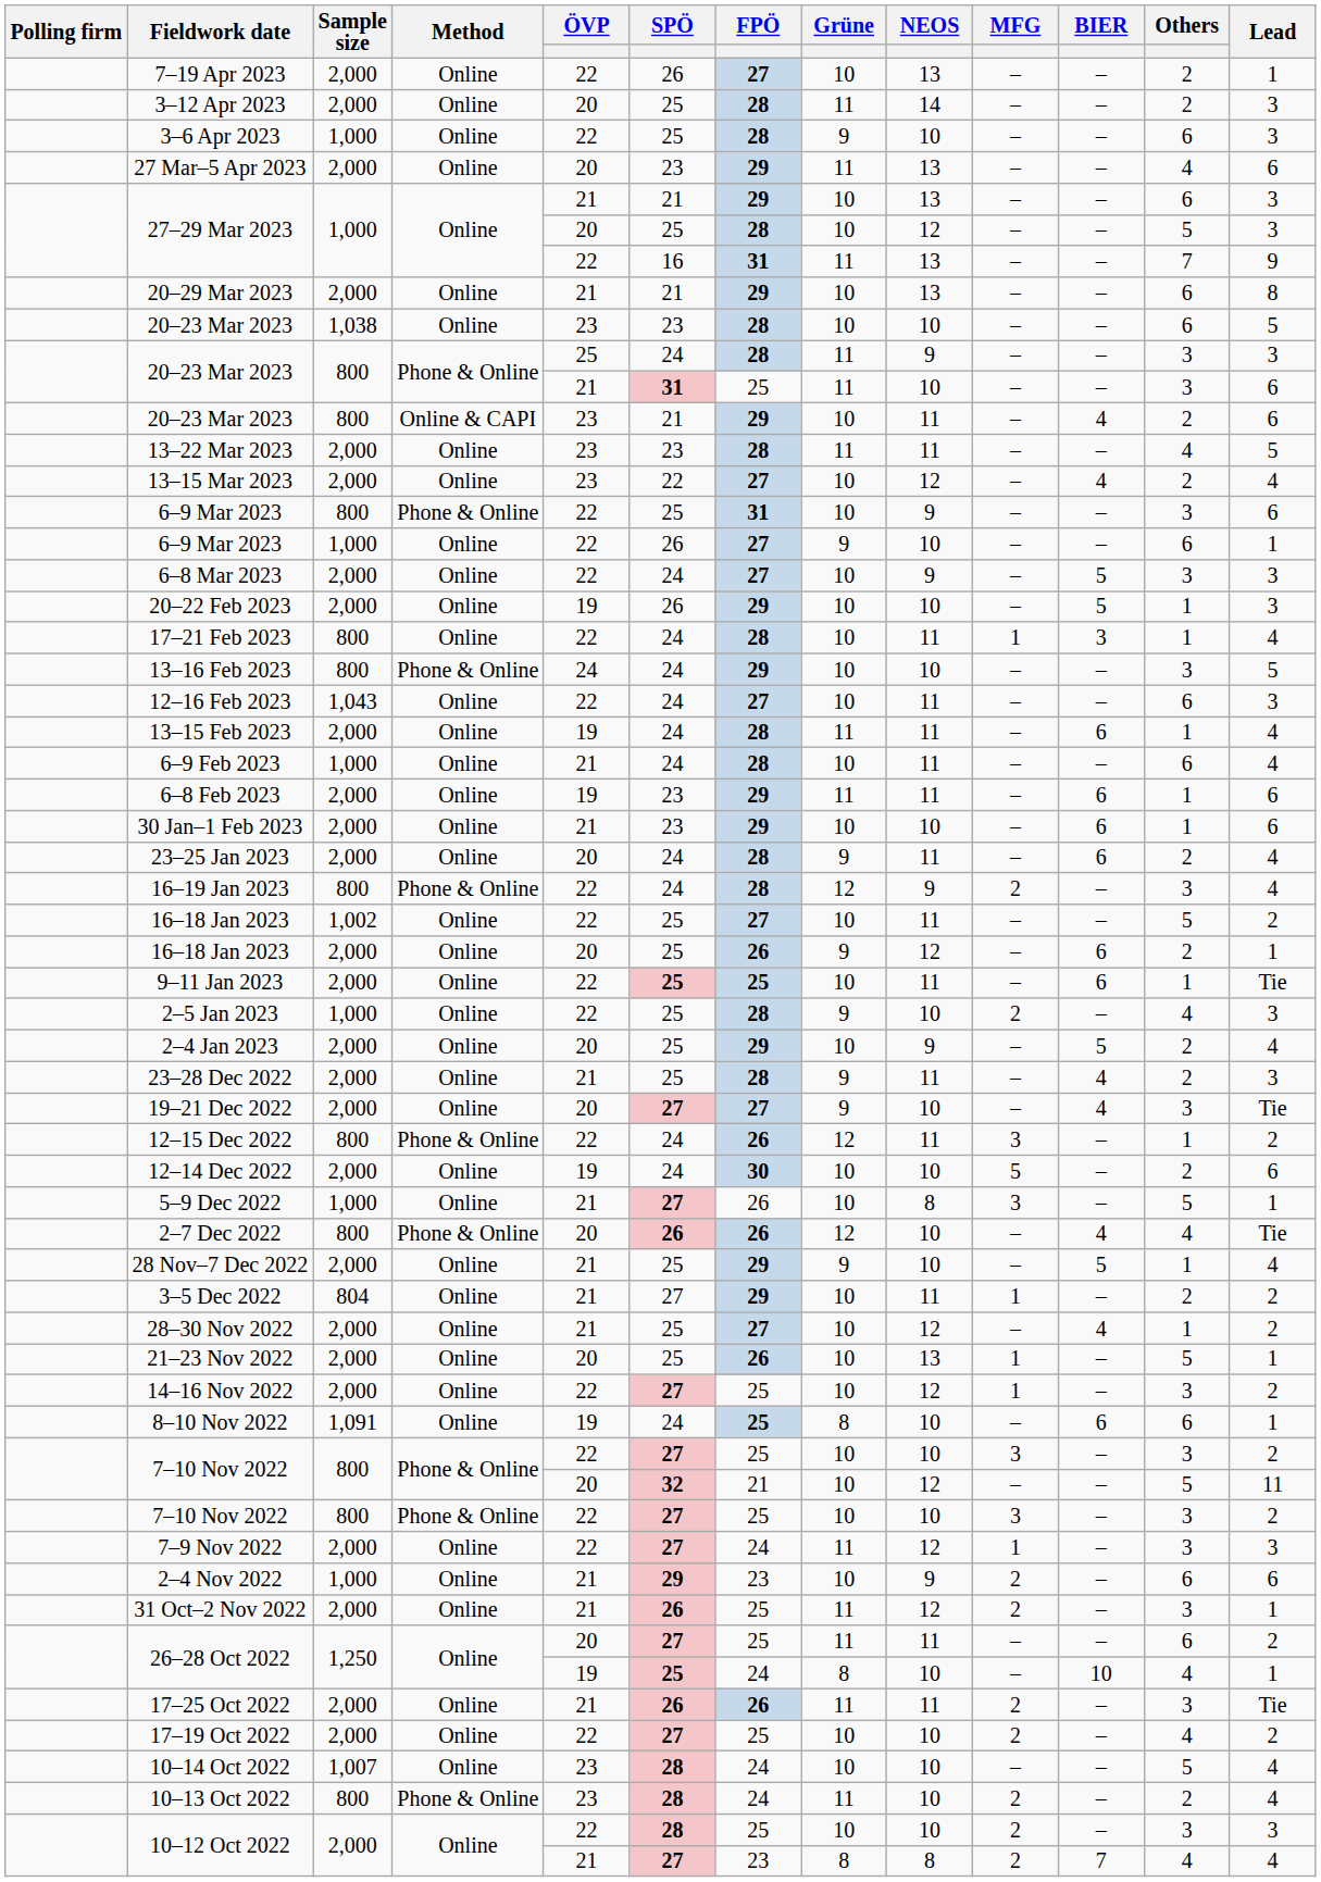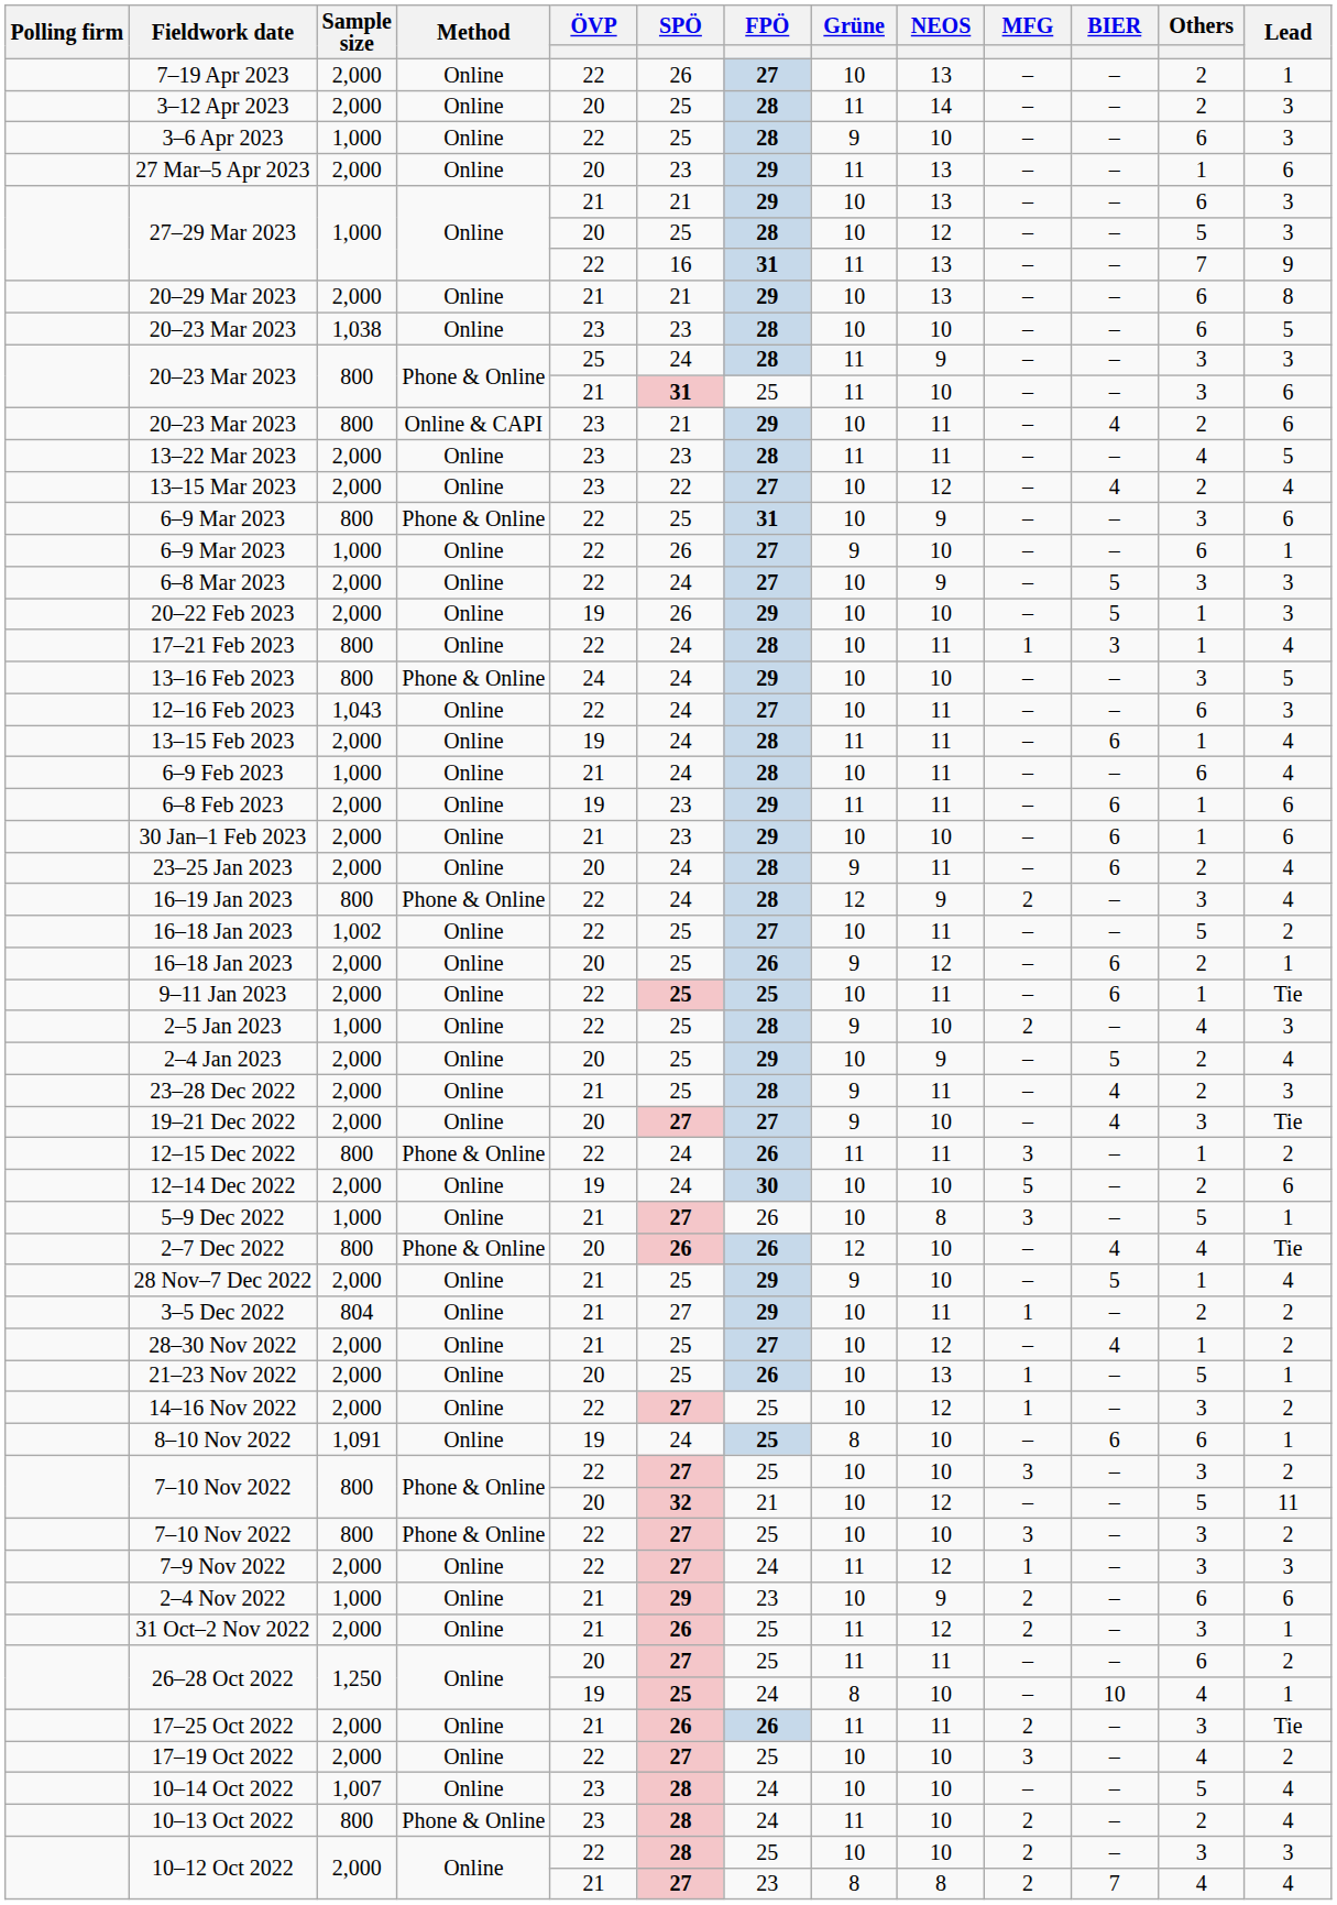27 Mar–5 Apr 2023 | Others: 4 -> 1
12–15 Dec 2022 | Grüne: 12 -> 11
17–19 Oct 2022 | MFG: 2 -> 3
